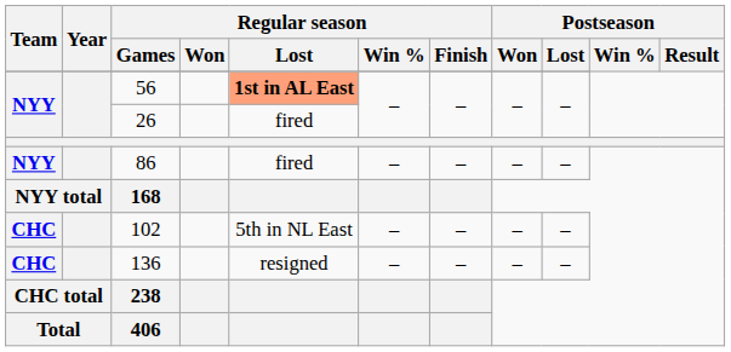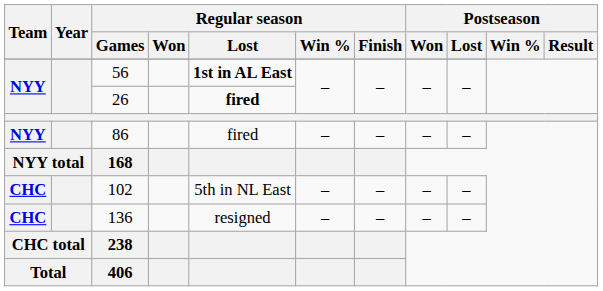56 | Regular season / Lost: lightsalmon background -> no background
26 | Regular season / Lost: normal -> bold
